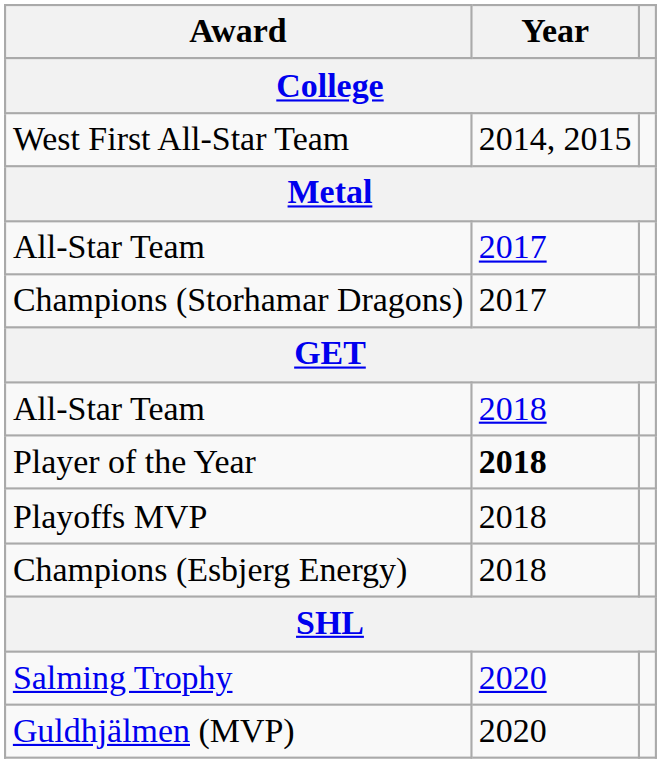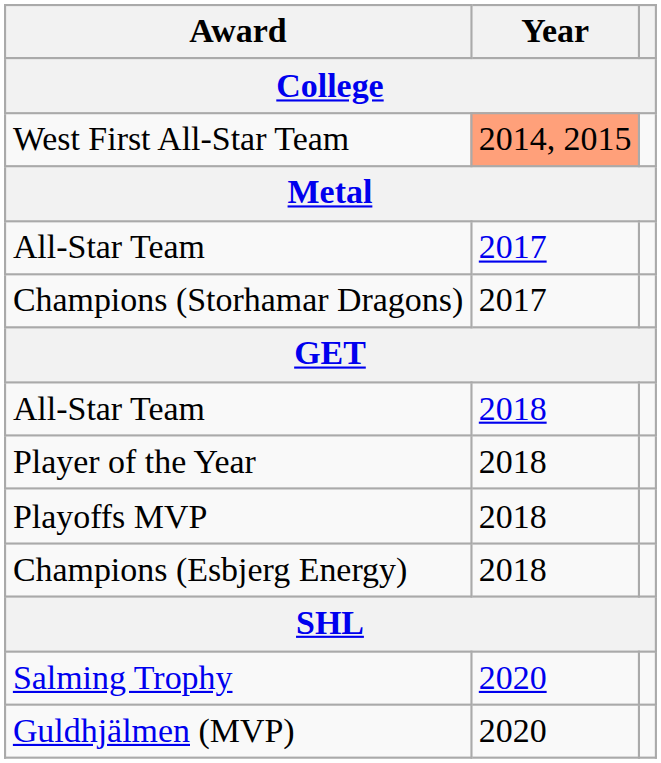West First All-Star Team | Year: no background -> lightsalmon background
Player of the Year | Year: bold -> normal
